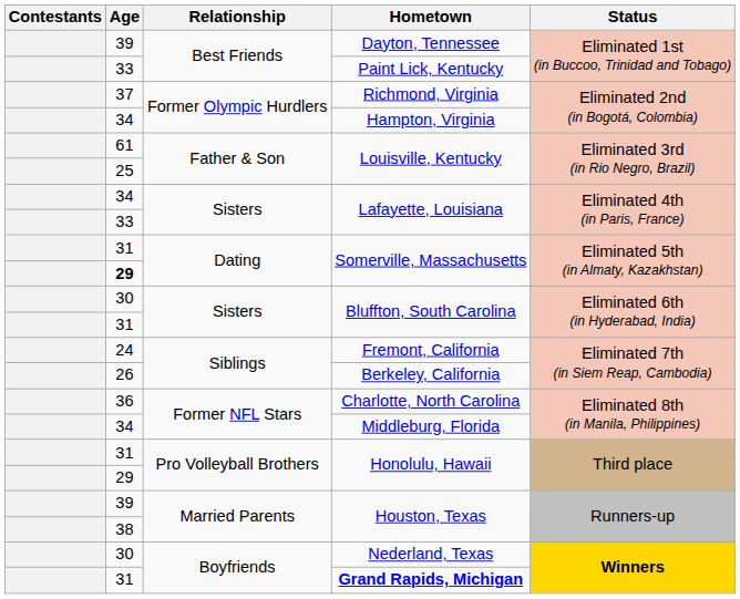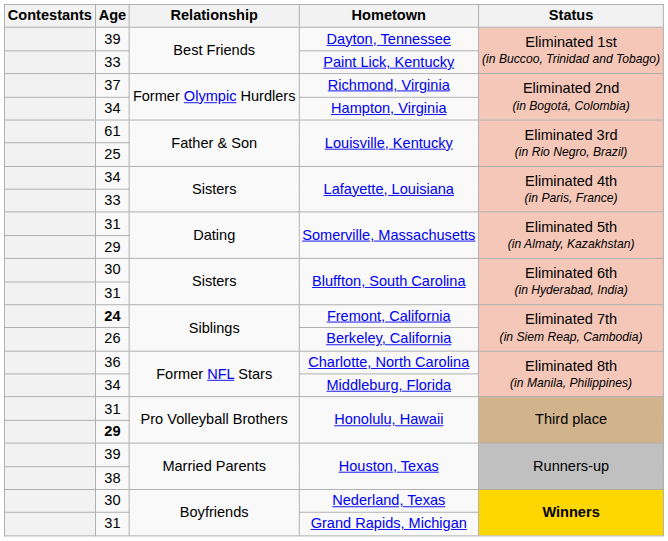29 / Somerville, Massachusetts | Age: bold -> normal
Fremont, California | Age: normal -> bold
29 / Honolulu, Hawaii | Age: normal -> bold
Grand Rapids, Michigan | Hometown: bold -> normal
